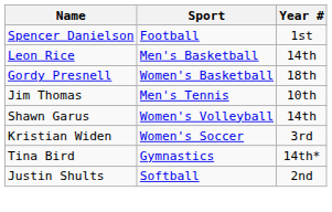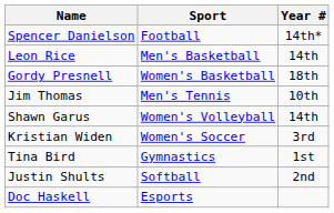Spencer Danielson | Year #: 1st -> 14th*
Tina Bird | Year #: 14th* -> 1st
+ row: Doc Haskell | Esports
